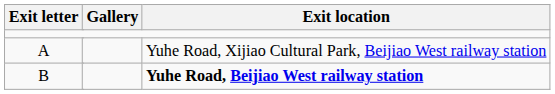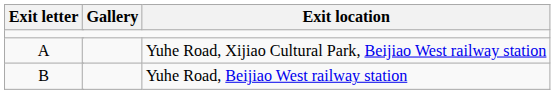Yuhe Road, Beijiao West railway station | Exit location: bold -> normal
